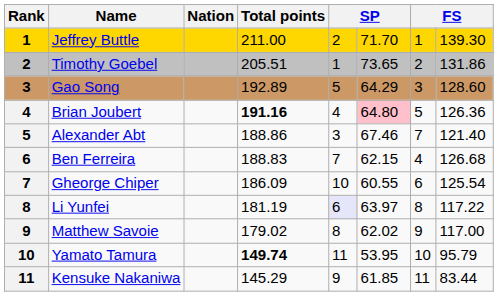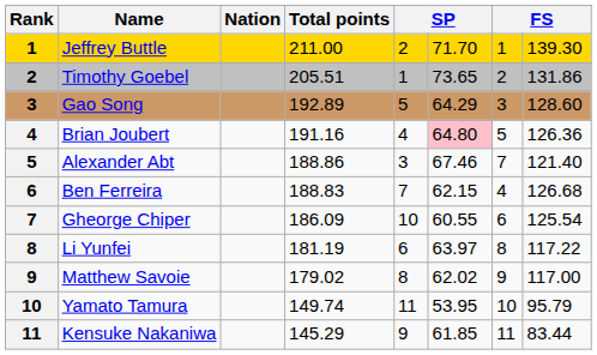Brian Joubert | Total points: bold -> normal
Li Yunfei | column 5: lavender background -> no background
Yamato Tamura | Total points: bold -> normal
